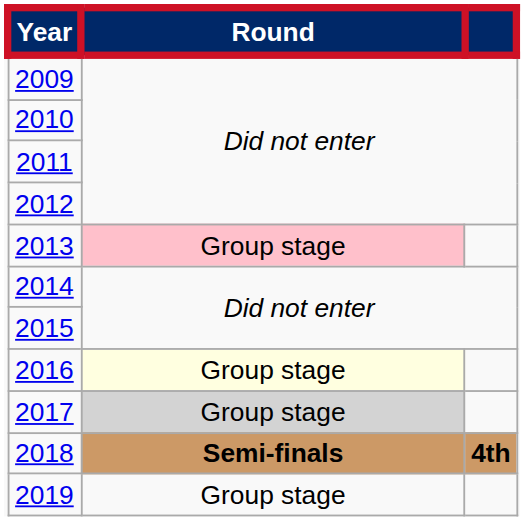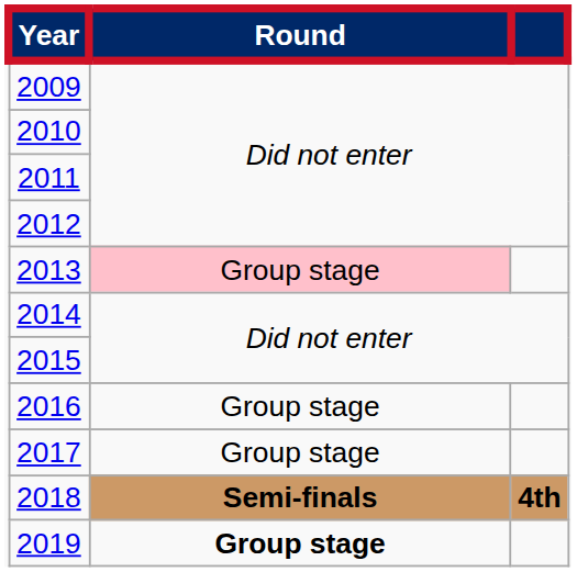2016 | Round: lightyellow background -> no background
2017 | Round: lightgrey background -> no background
2019 | Round: normal -> bold
